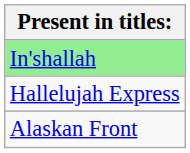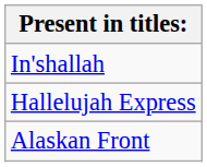row 2 | column 1: lightgreen background -> no background
